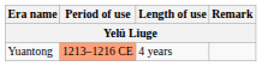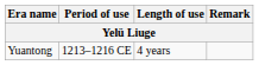Yuantong | Period of use: lightsalmon background -> no background
